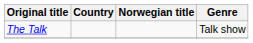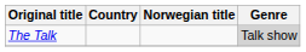The Talk | Genre: no background -> lightgrey background
